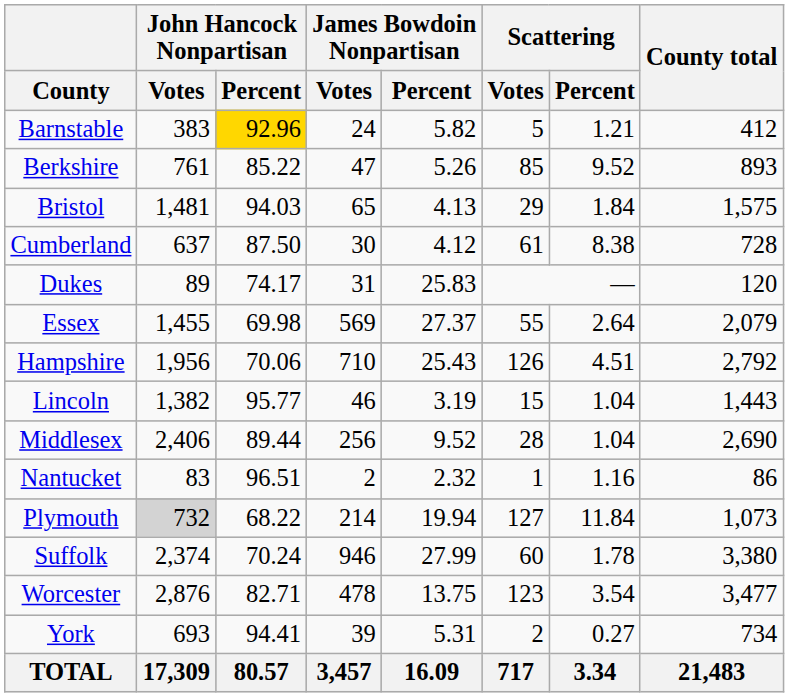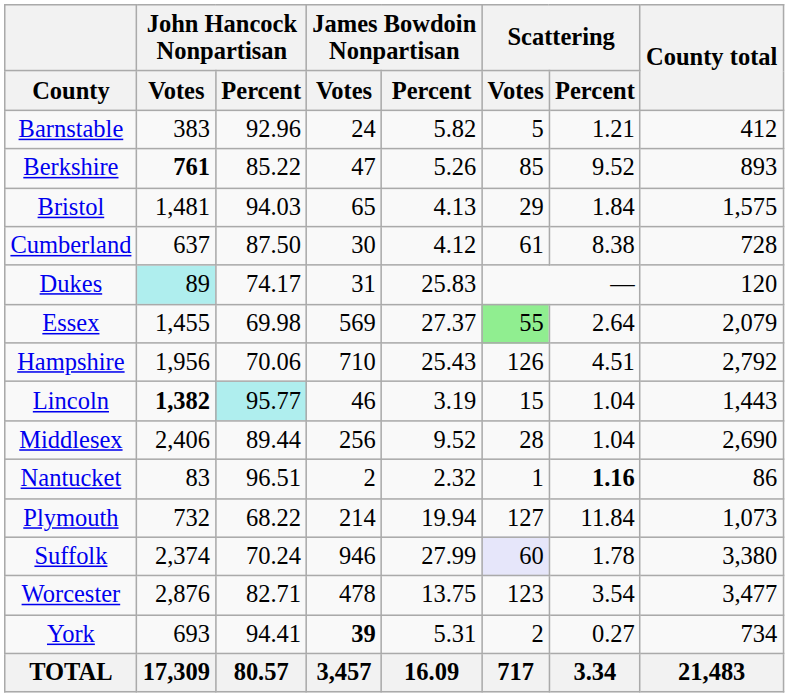Barnstable | John Hancock Nonpartisan / Percent: gold background -> no background
Berkshire | John Hancock Nonpartisan / Votes: normal -> bold
Dukes | John Hancock Nonpartisan / Votes: no background -> paleturquoise background
Essex | Scattering / Votes: no background -> lightgreen background
Lincoln | John Hancock Nonpartisan / Votes: normal -> bold
Lincoln | John Hancock Nonpartisan / Percent: no background -> paleturquoise background
Nantucket | Scattering / Percent: normal -> bold
Plymouth | John Hancock Nonpartisan / Votes: lightgrey background -> no background
Suffolk | Scattering / Votes: no background -> lavender background
York | James Bowdoin Nonpartisan / Votes: normal -> bold
